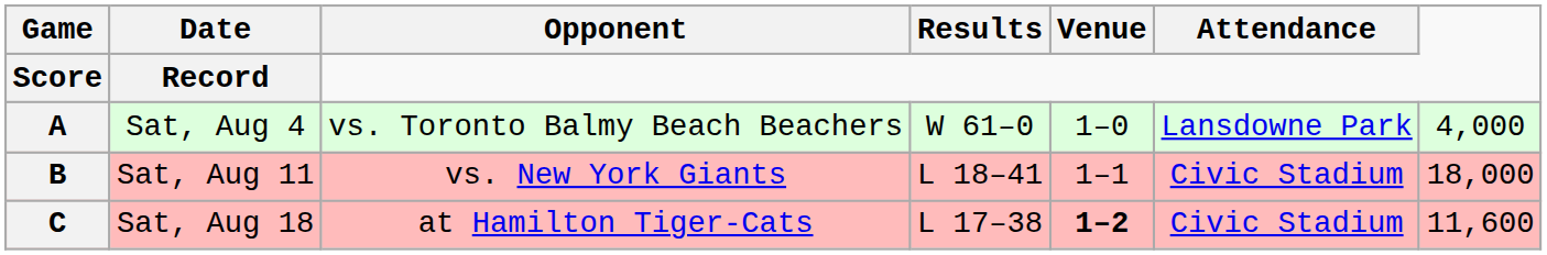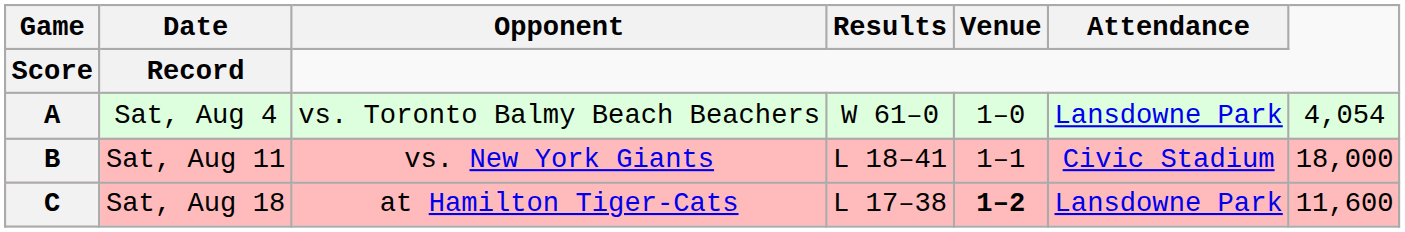A | column 7: 4,000 -> 4,054
C | Attendance: Civic Stadium -> Lansdowne Park
